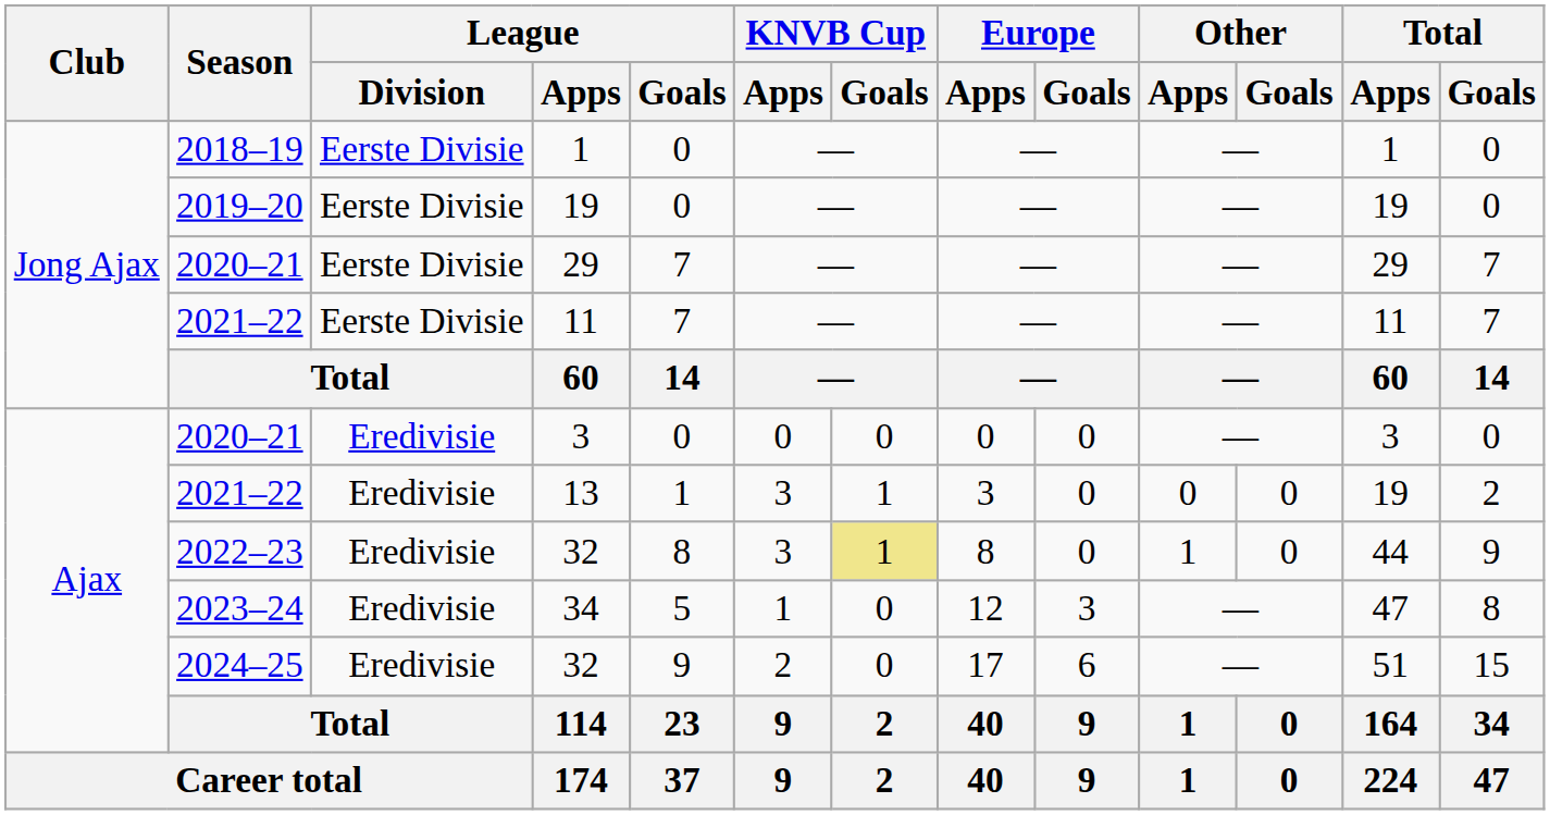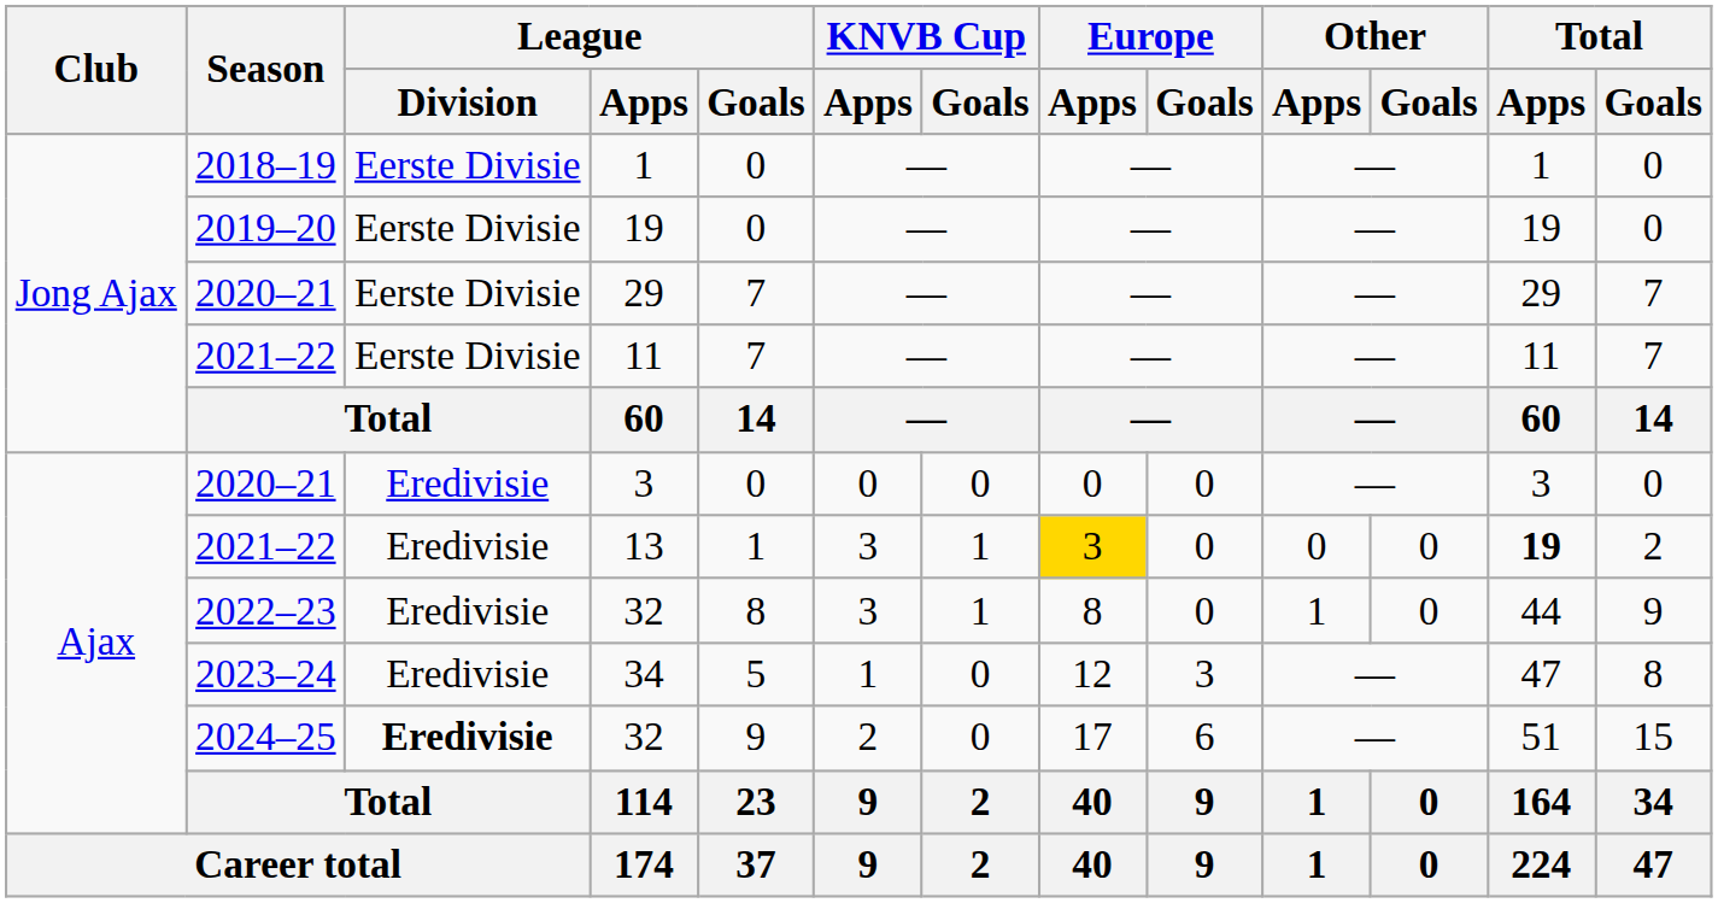13 | Europe / Apps: no background -> gold background
13 | Total / Apps: normal -> bold
2022–23 / 32 | KNVB Cup / Goals: khaki background -> no background
2024–25 / 32 | League / Division: normal -> bold
